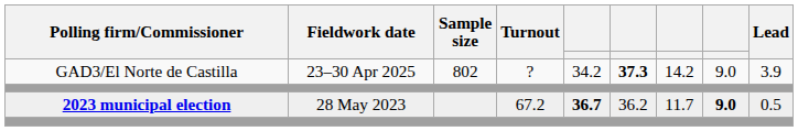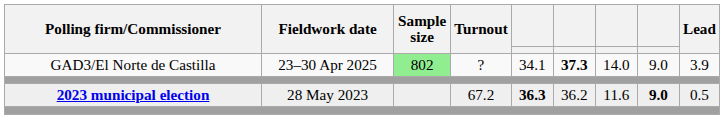GAD3/El Norte de Castilla | Sample size: no background -> lightgreen background
GAD3/El Norte de Castilla | column 5: 34.2 -> 34.1
GAD3/El Norte de Castilla | column 7: 14.2 -> 14.0
2023 municipal election | column 5: 36.7 -> 36.3
2023 municipal election | column 7: 11.7 -> 11.6
